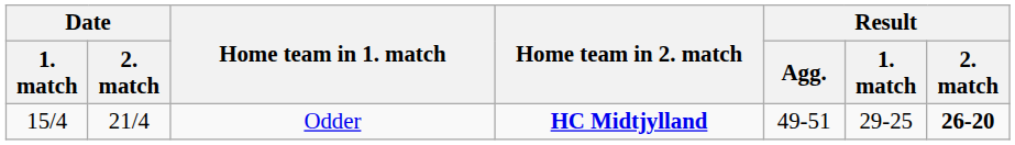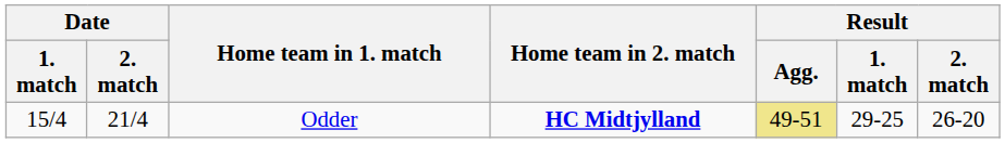Odder | Result / Agg.: no background -> khaki background
Odder | Result / 2. match: bold -> normal
